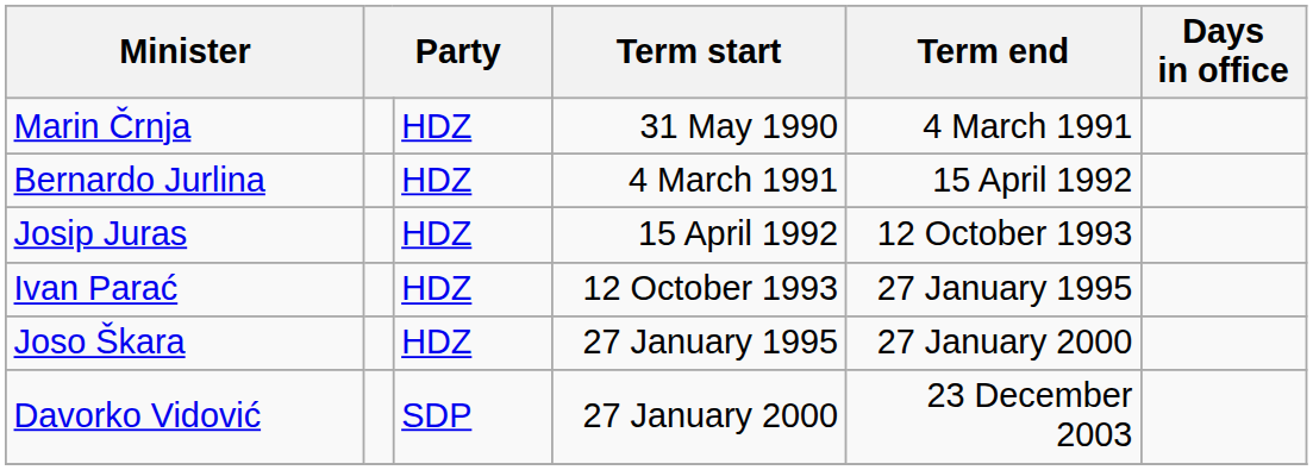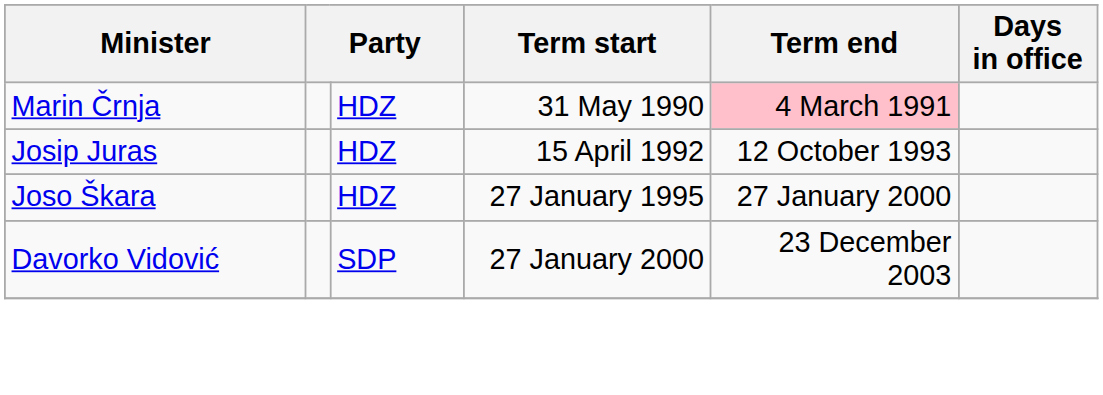Marin Črnja | Term end: no background -> pink background
- row: Bernardo Jurlina | HDZ | 4 March 1991 | 15 April 1992
- row: Ivan Parać | HDZ | 12 October 1993 | 27 January 1995
